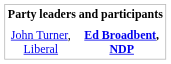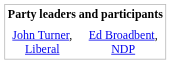John Turner, Liberal | column 2: bold -> normal
